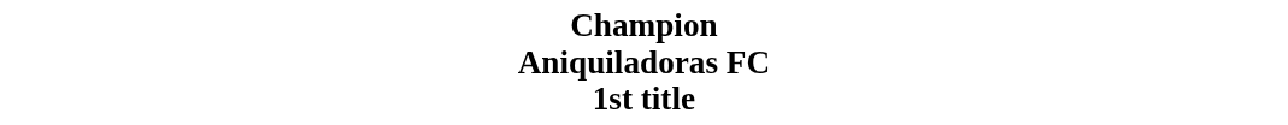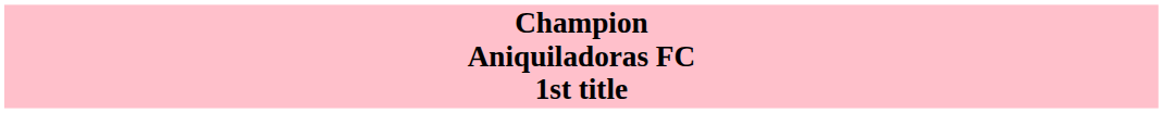row 1 | column 1: no background -> pink background
